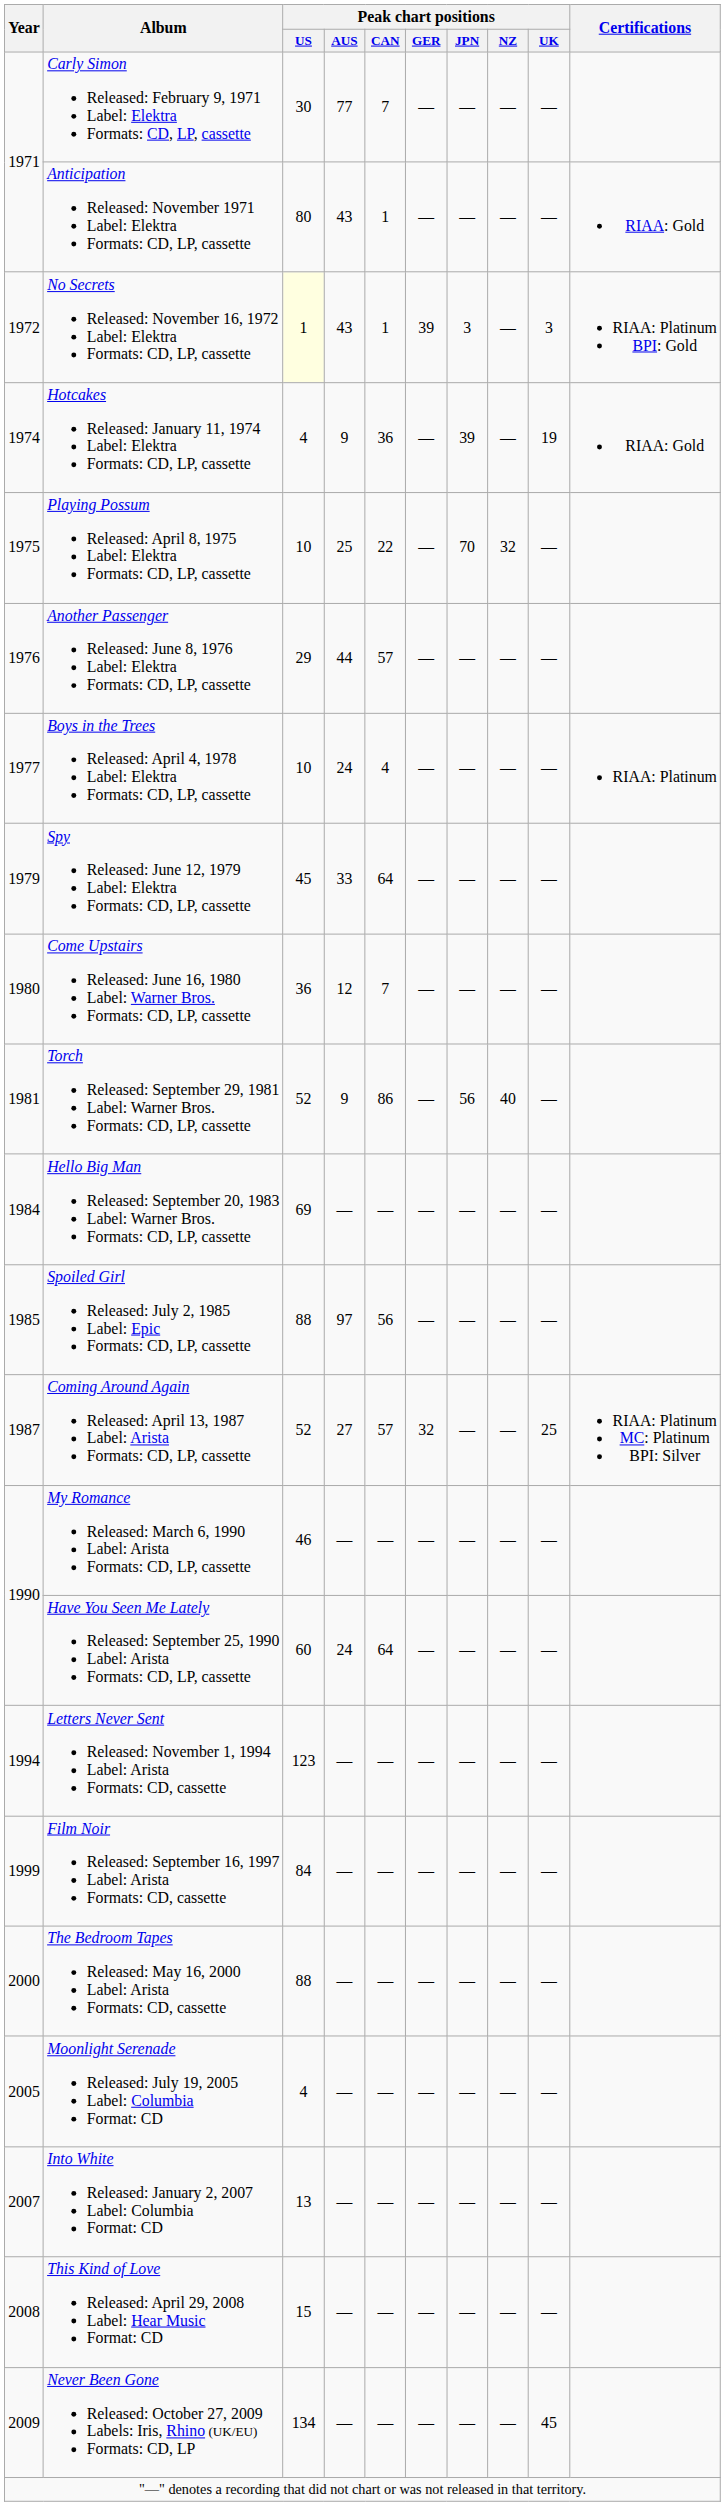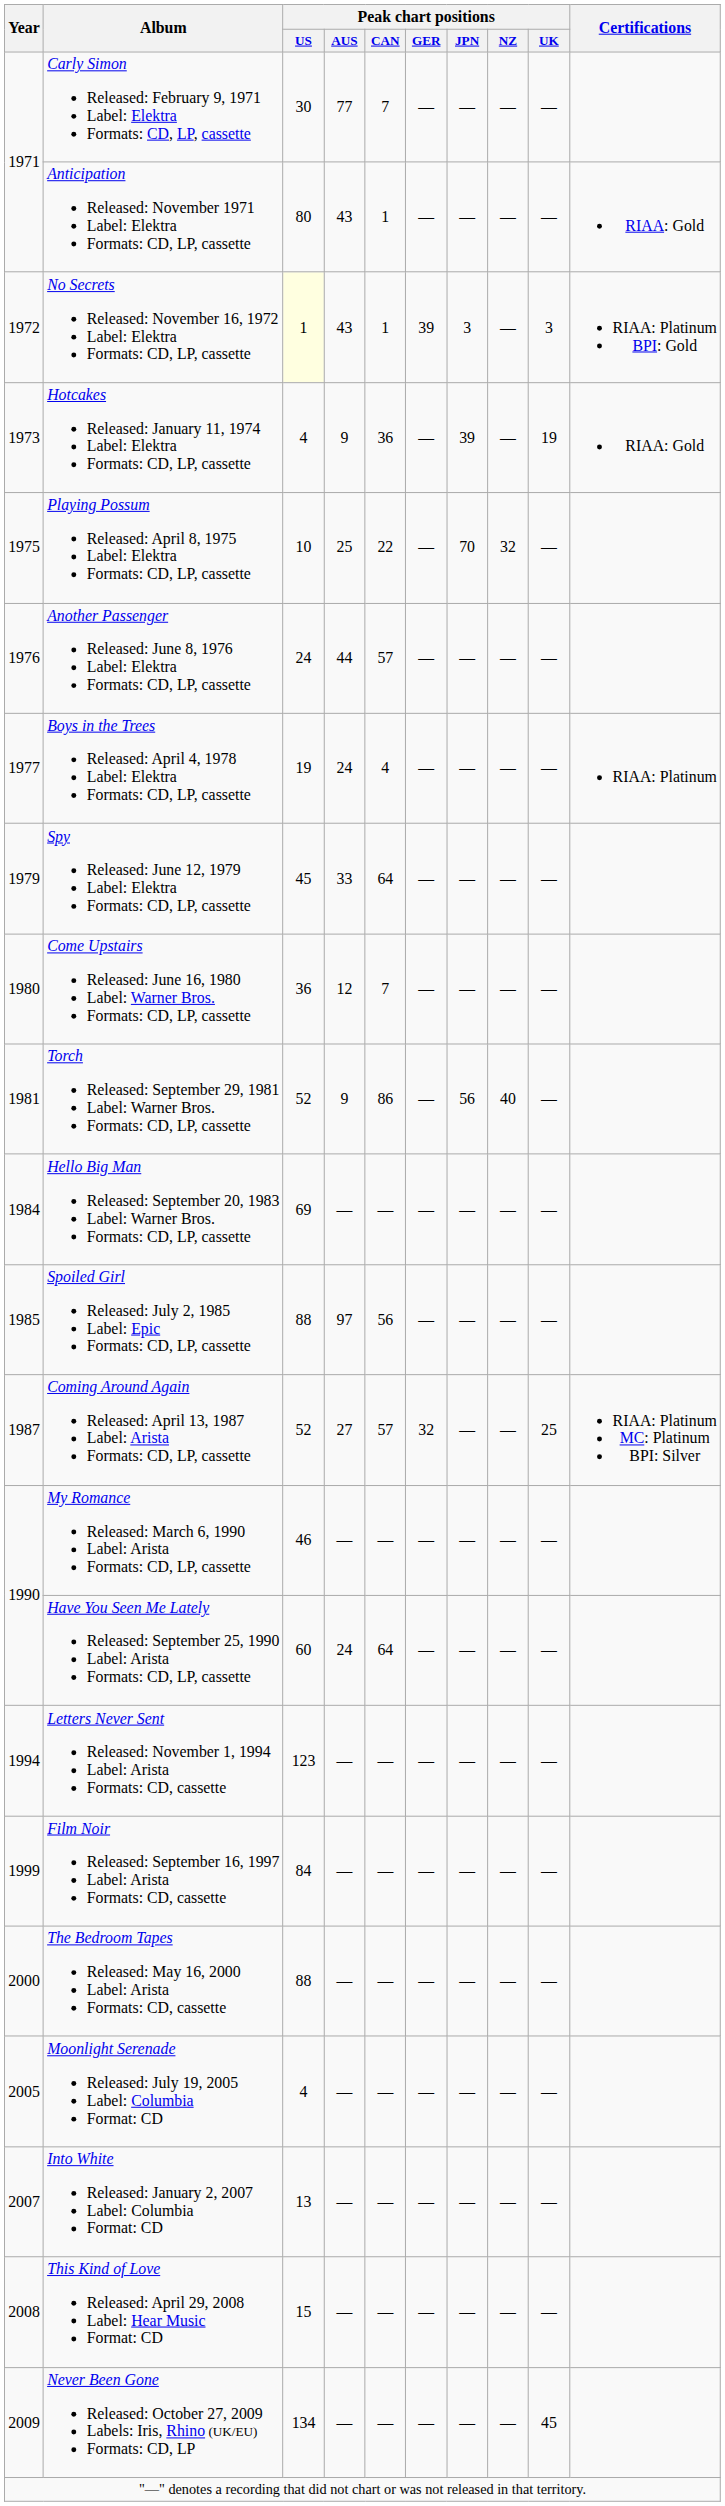row 6 | Year: 1974 -> 1973
row 8 | Peak chart positions / US: 29 -> 24
row 9 | Peak chart positions / US: 10 -> 19
